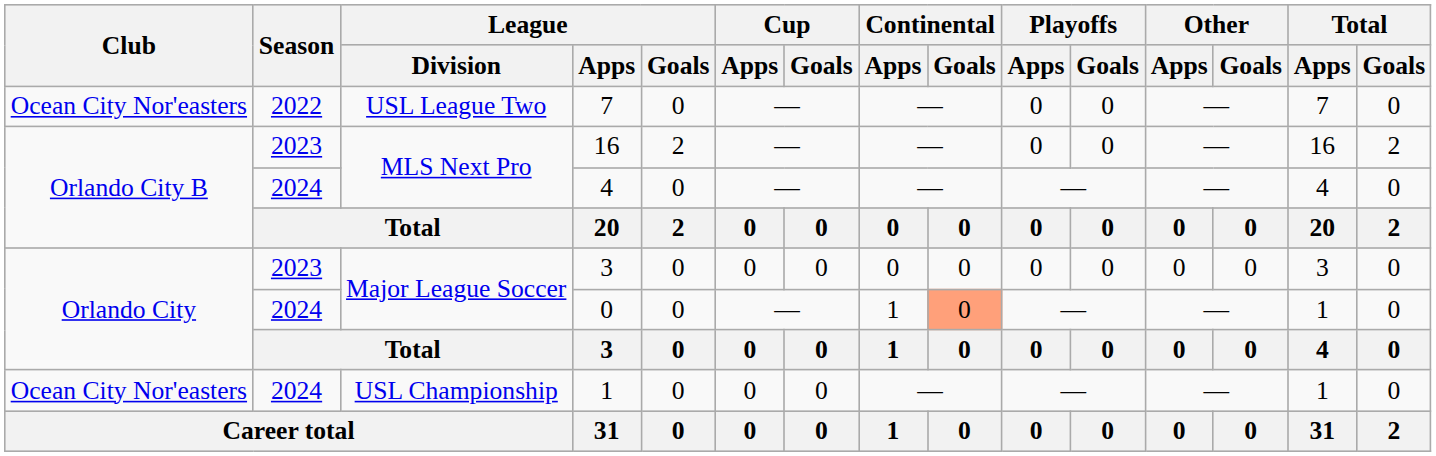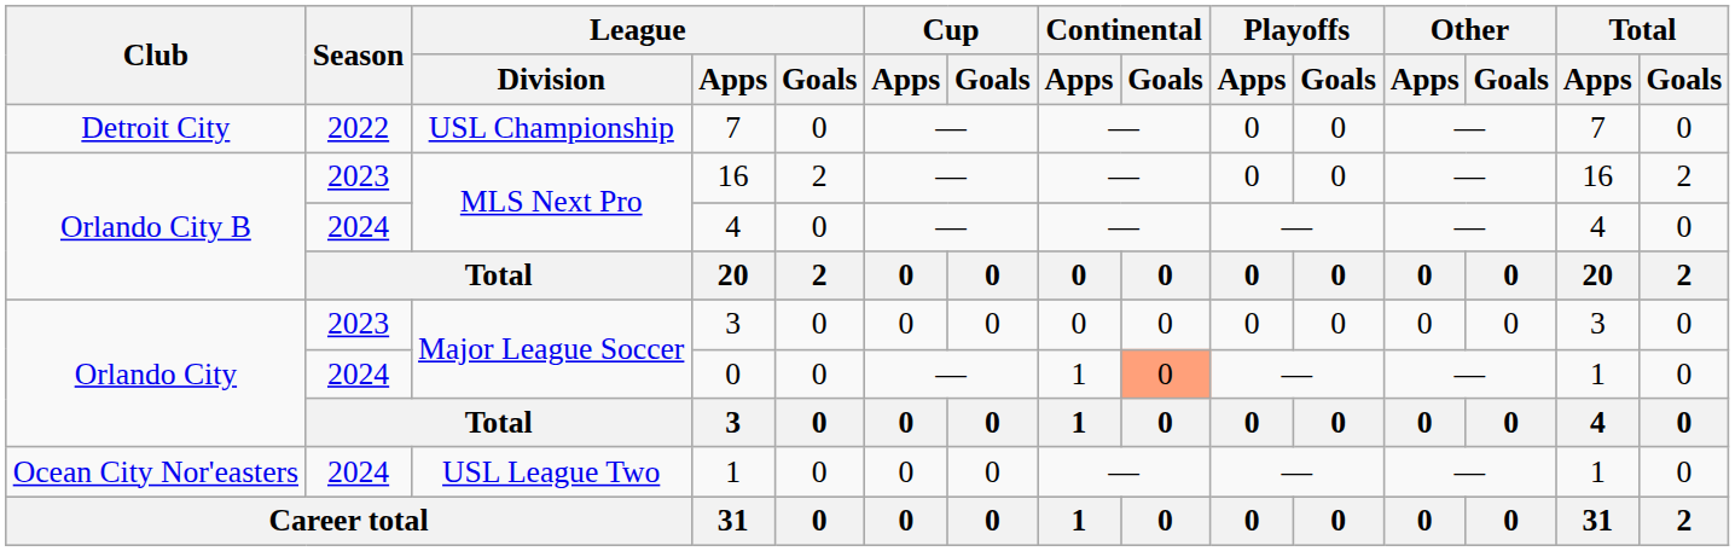row 3 | Club: Ocean City Nor'easters -> Detroit City
row 3 | League / Division: USL League Two -> USL Championship
row 10 | League / Division: USL Championship -> USL League Two
